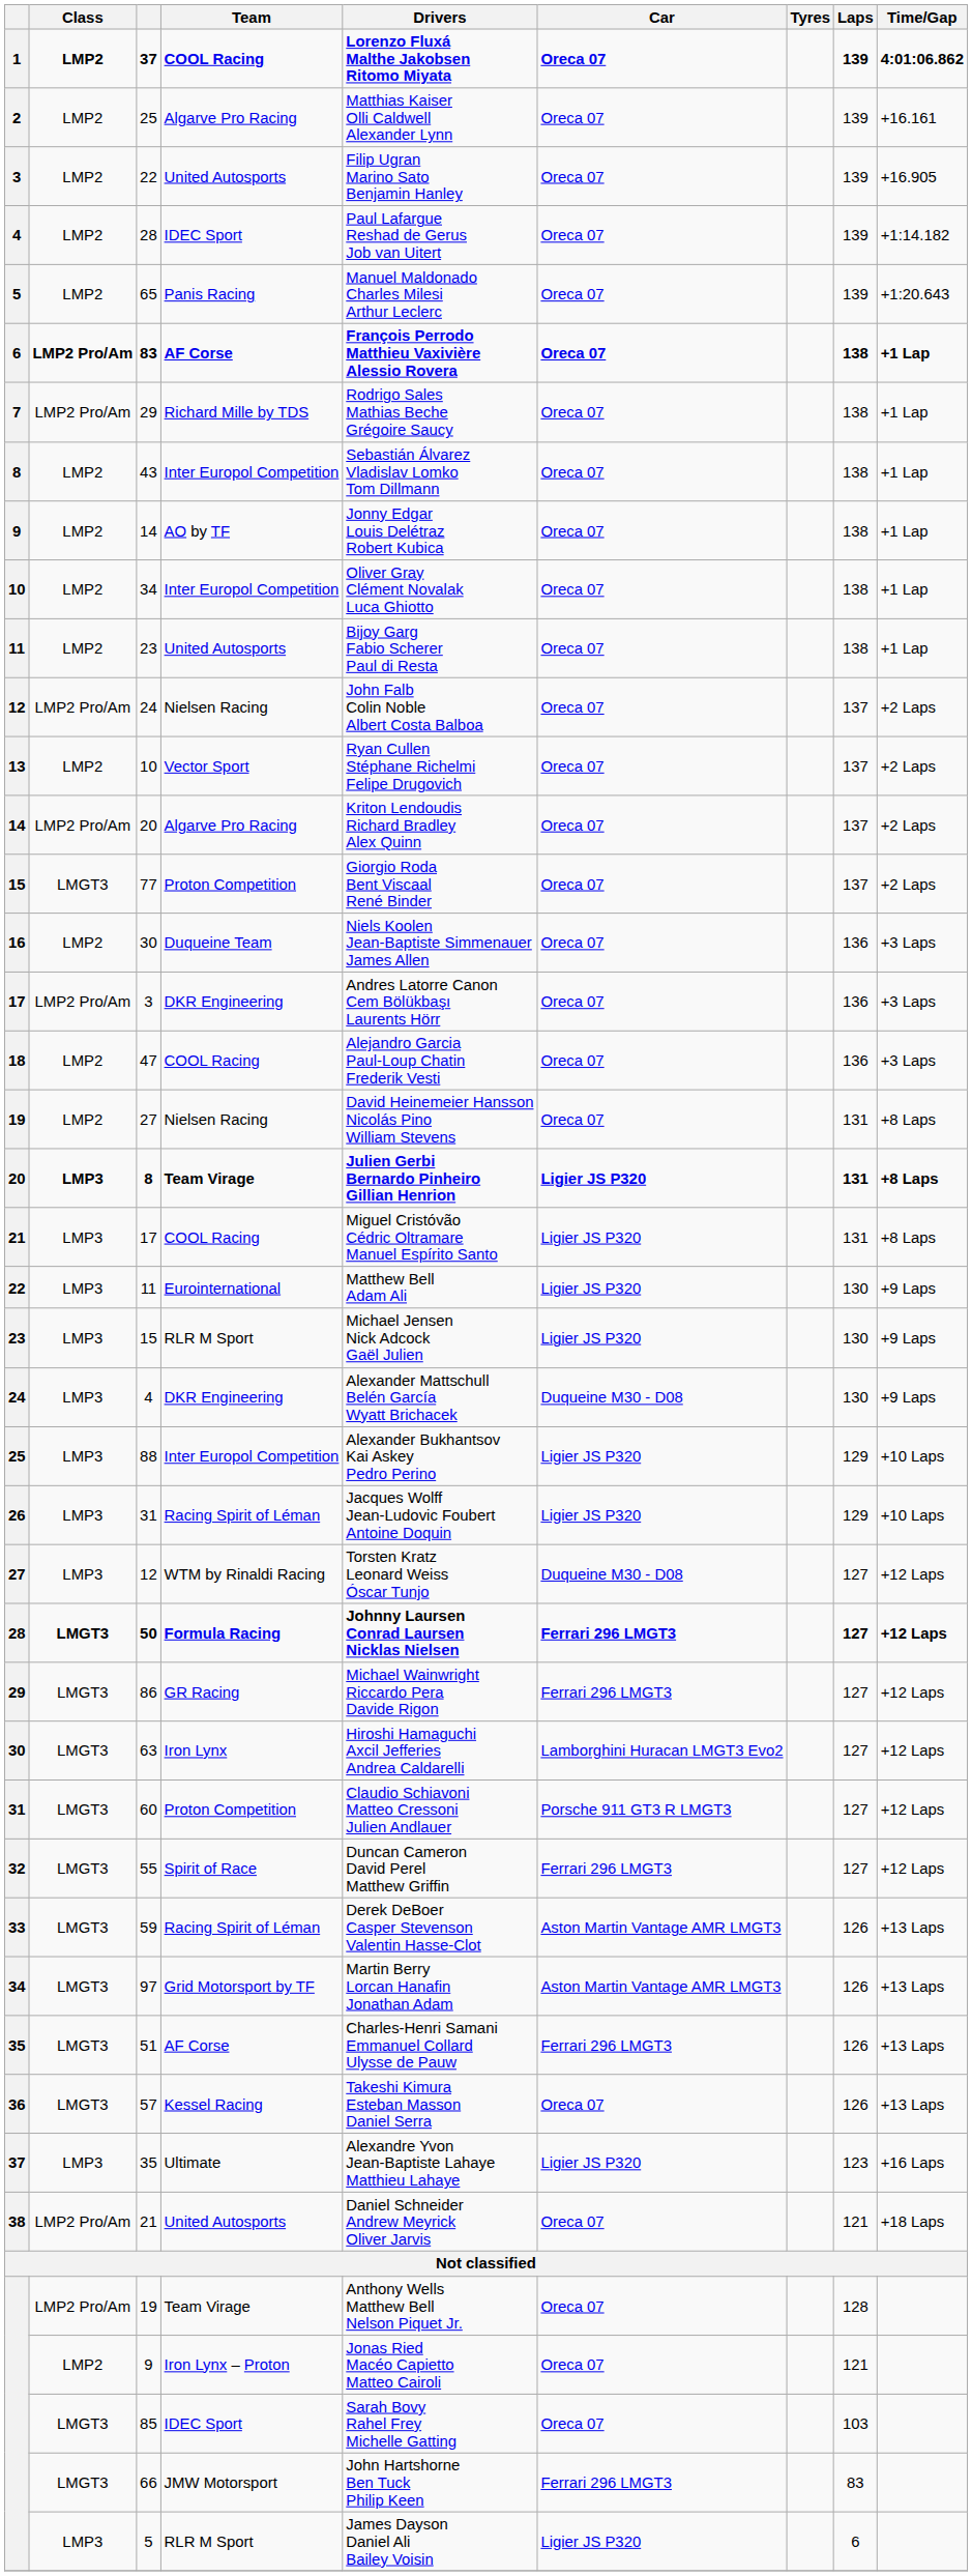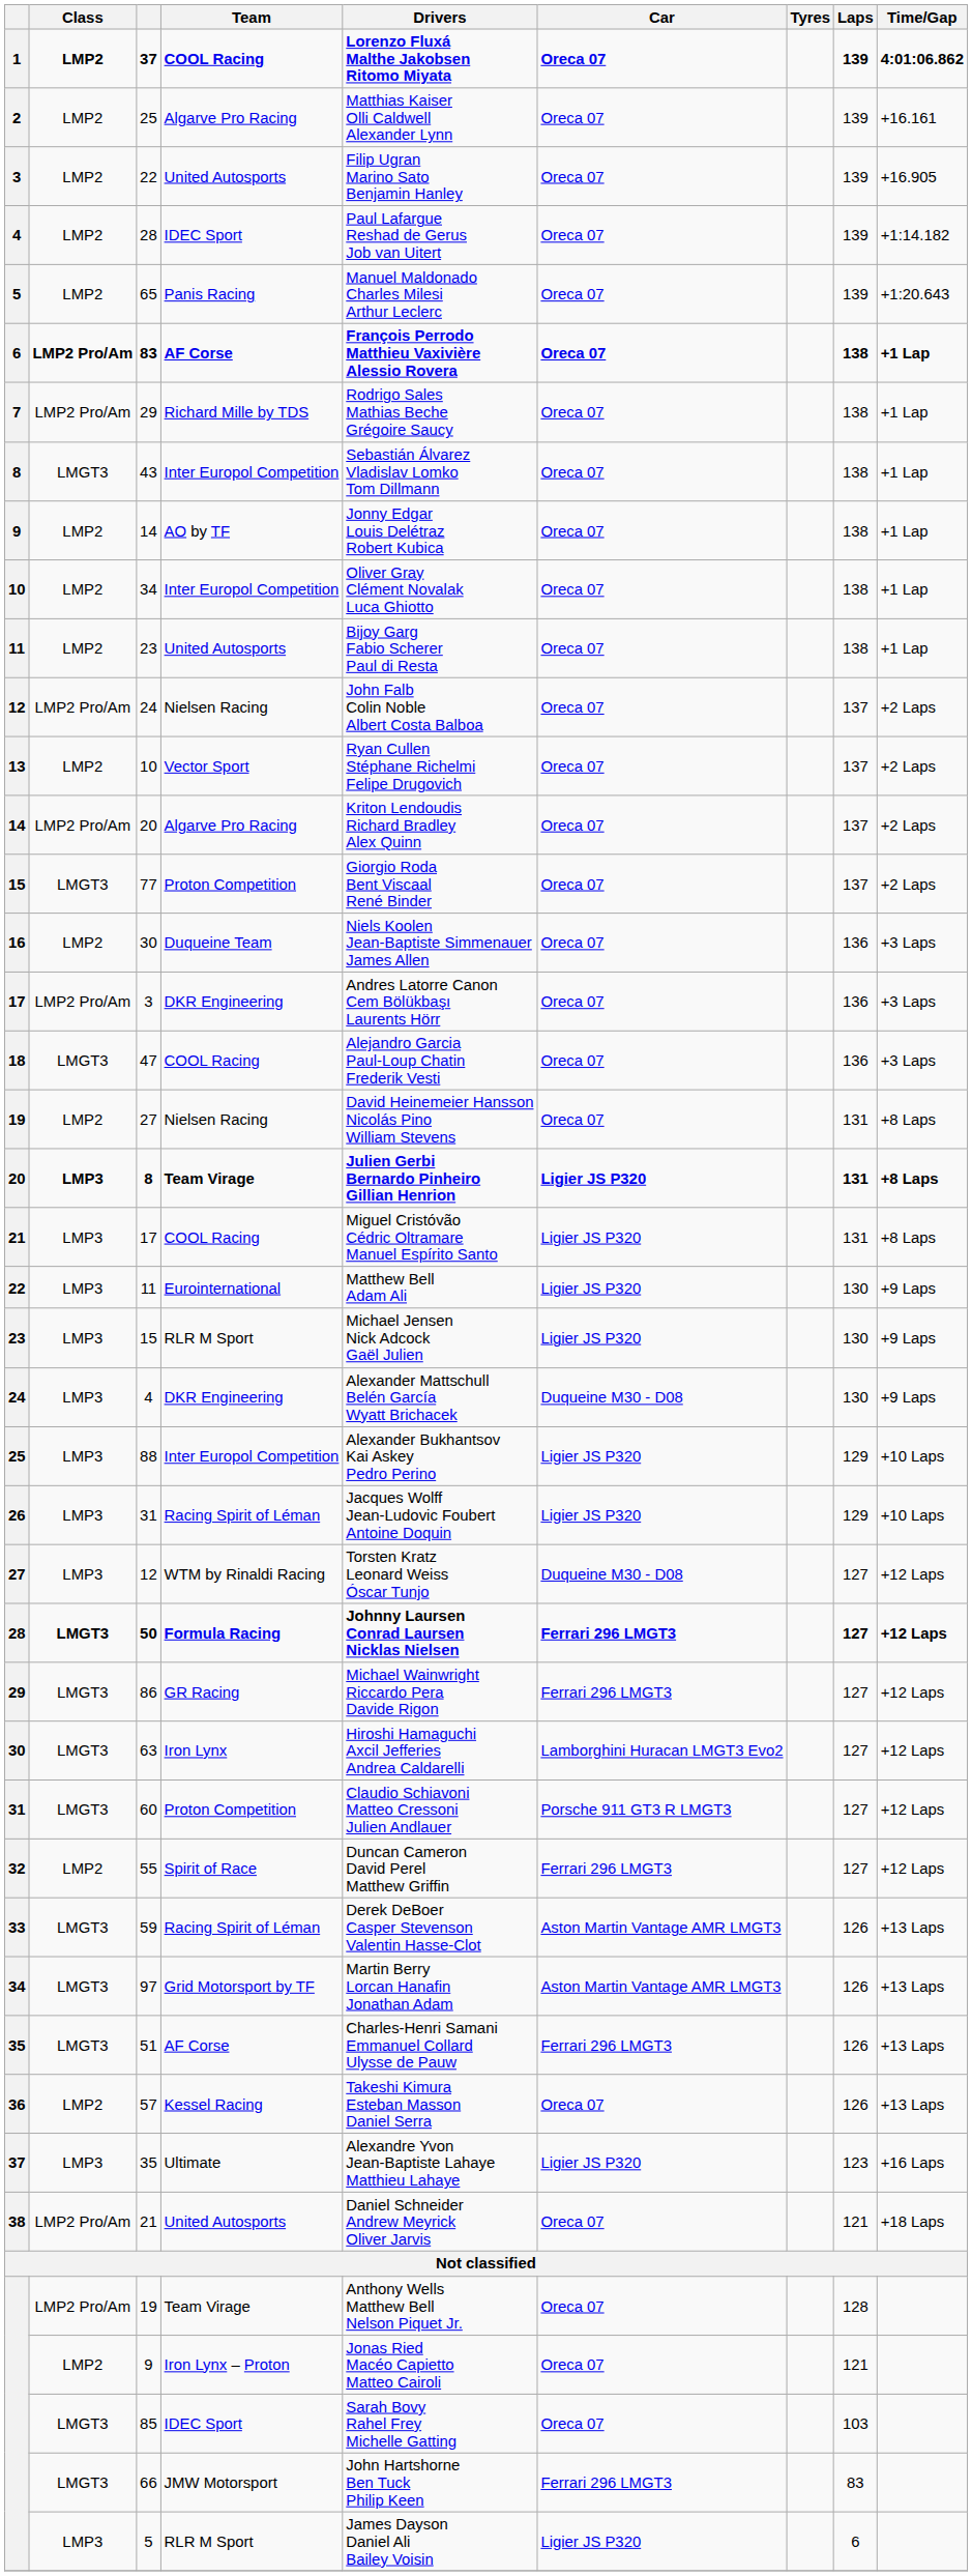43 | Class: LMP2 -> LMGT3
47 | Class: LMP2 -> LMGT3
55 | Class: LMGT3 -> LMP2
57 | Class: LMGT3 -> LMP2
